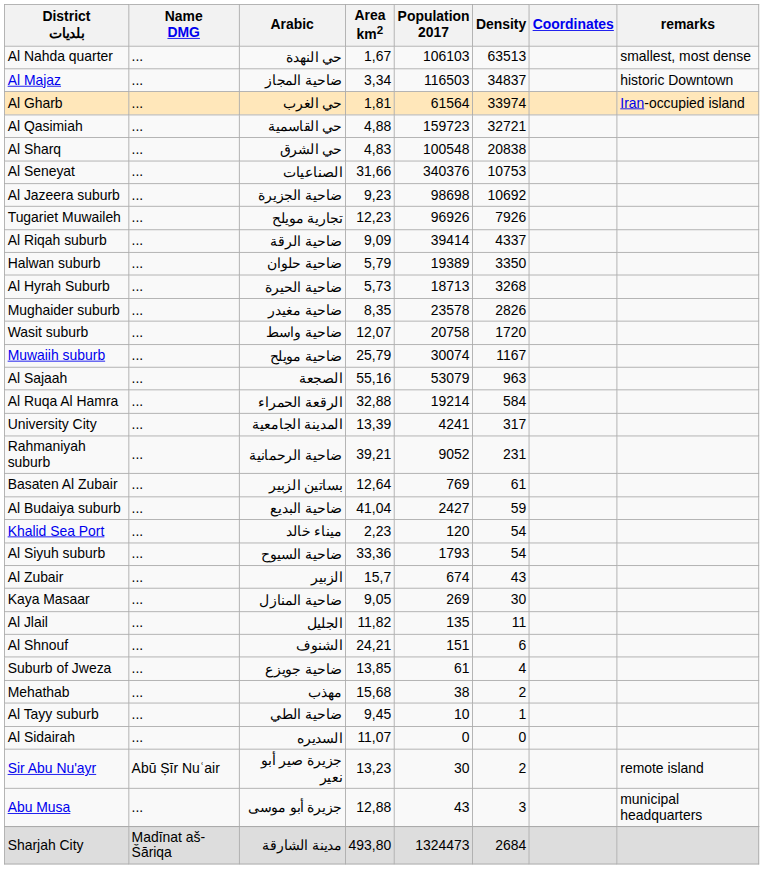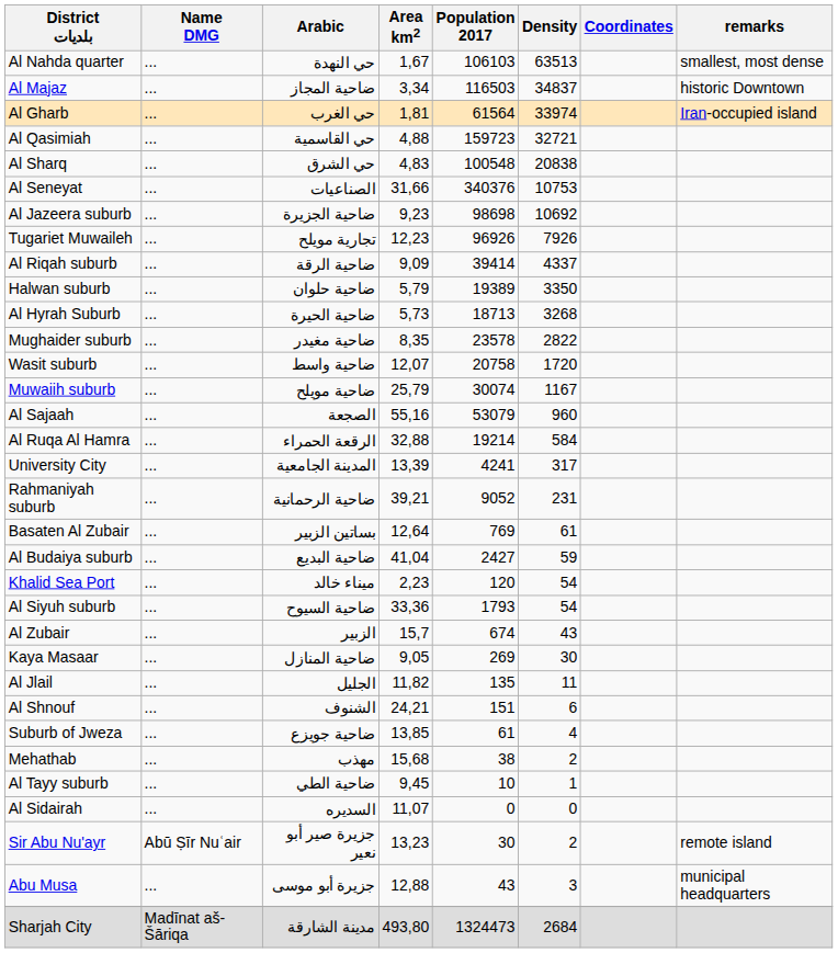Mughaider suburb | Density: 2826 -> 2822
Al Sajaah | Density: 963 -> 960
